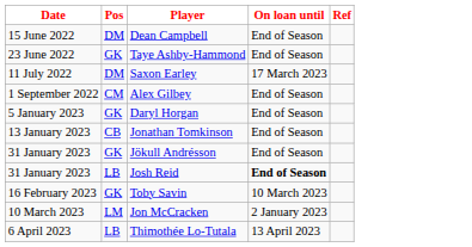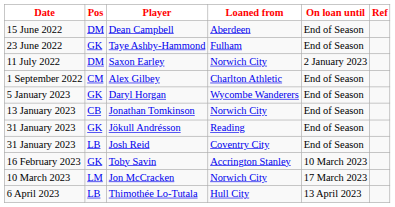+ column: Loaned from | Aberdeen | Fulham | Norwich City | Charlton Athletic | Wycombe Wanderers | Norwich City | Reading | Coventry City | Accrington Stanley | Norwich City | Hull City
Saxon Earley | On loan until: 17 March 2023 -> 2 January 2023
Josh Reid | On loan until: bold -> normal
Jon McCracken | On loan until: 2 January 2023 -> 17 March 2023
